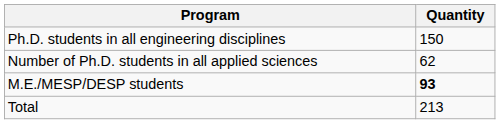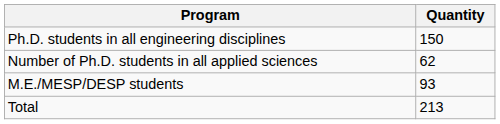M.E./MESP/DESP students | Quantity: bold -> normal
